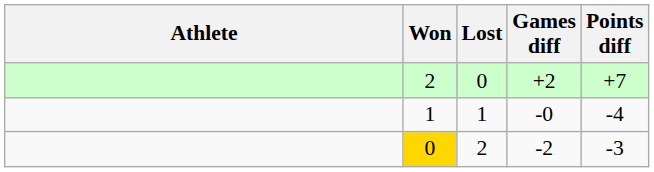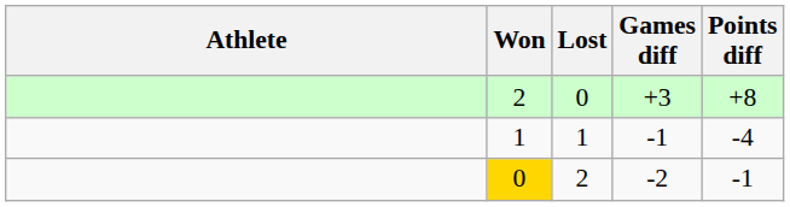row 2 | Games diff: +2 -> +3
row 2 | Points diff: +7 -> +8
row 3 | Games diff: -0 -> -1
row 4 | Points diff: -3 -> -1
